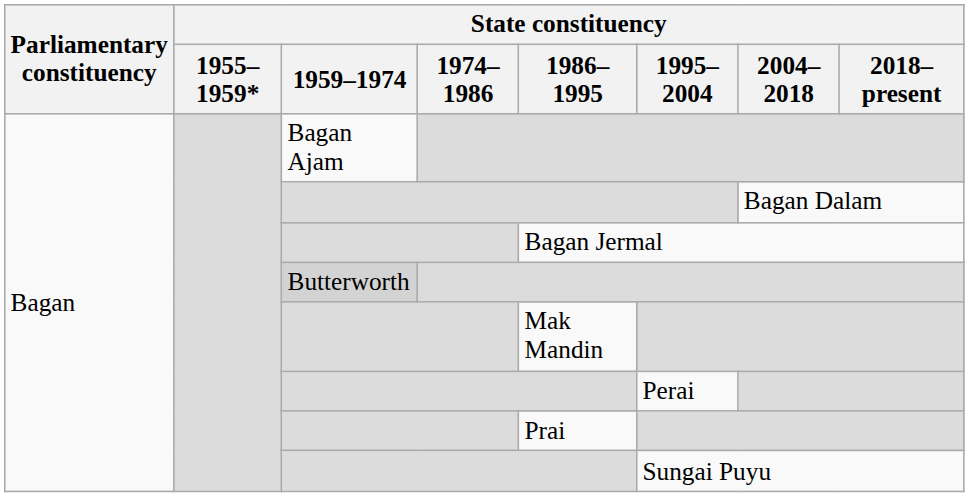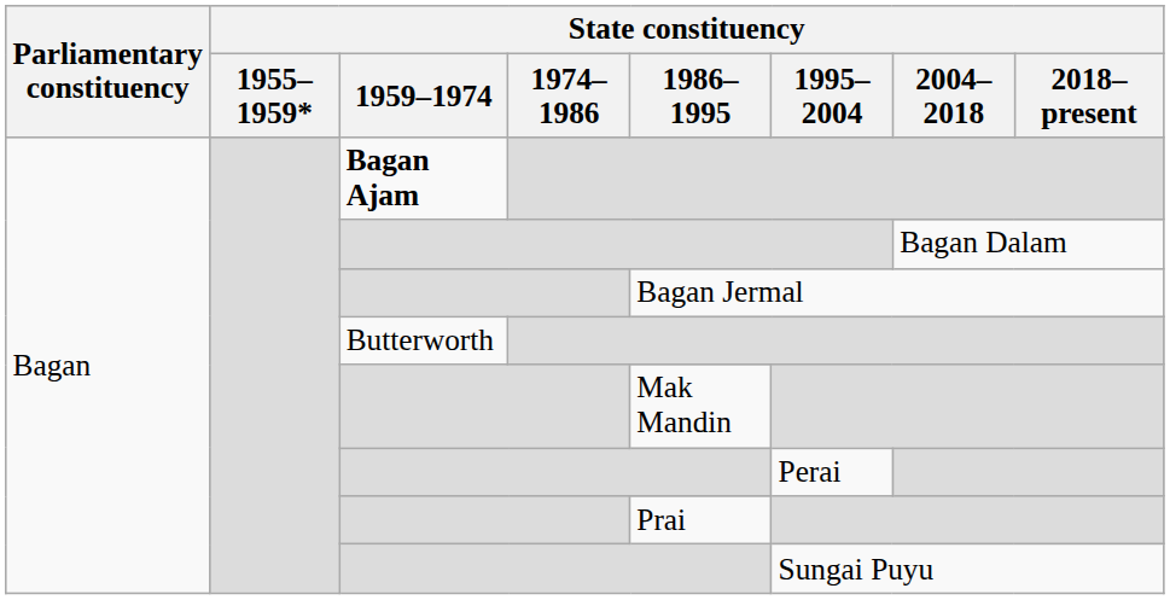Bagan Ajam | State constituency / 1959–1974: normal -> bold
Butterworth | State constituency / 1959–1974: lightgrey background -> no background
